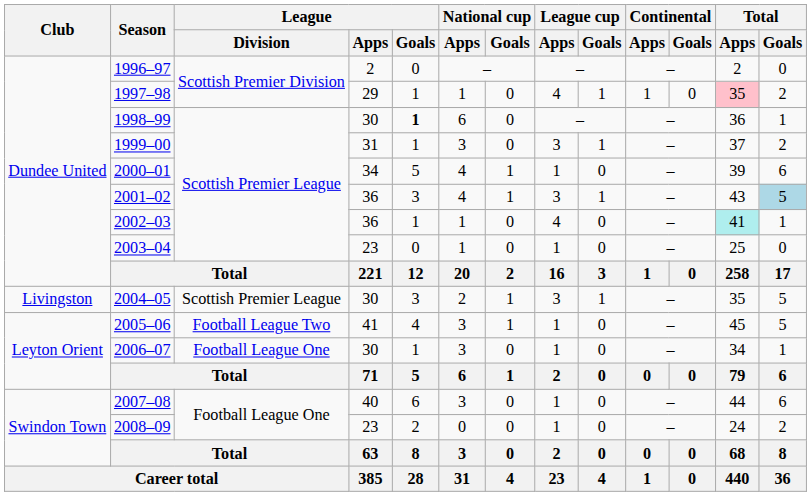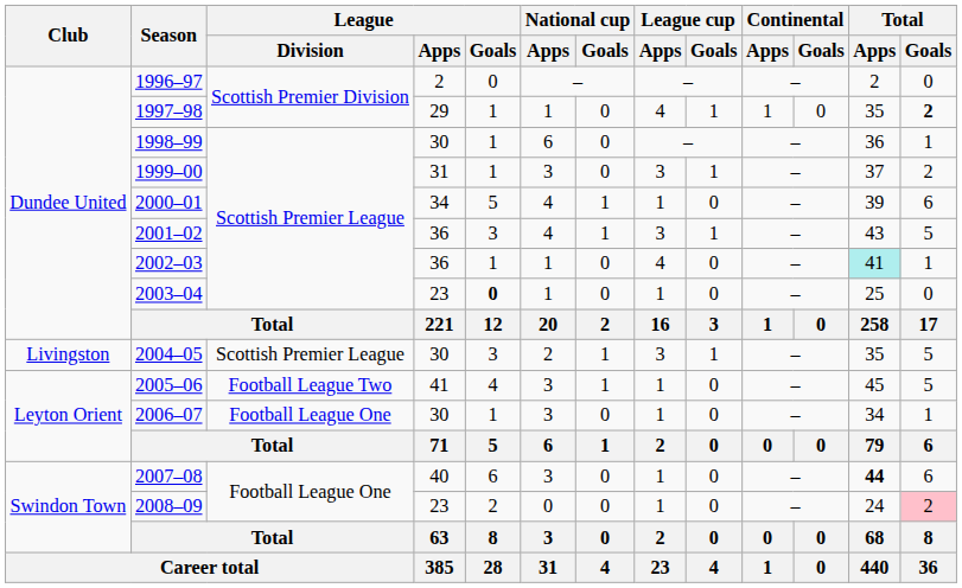1997–98 | Total / Apps: pink background -> no background
1997–98 | Total / Goals: normal -> bold
1998–99 | League / Goals: bold -> normal
2001–02 | Total / Goals: lightblue background -> no background
2003–04 | League / Goals: normal -> bold
2007–08 | Total / Apps: normal -> bold
2008–09 | Total / Goals: no background -> pink background
